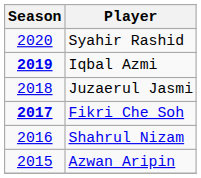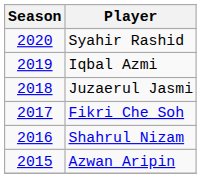Iqbal Azmi | Season: bold -> normal
Fikri Che Soh | Season: bold -> normal
